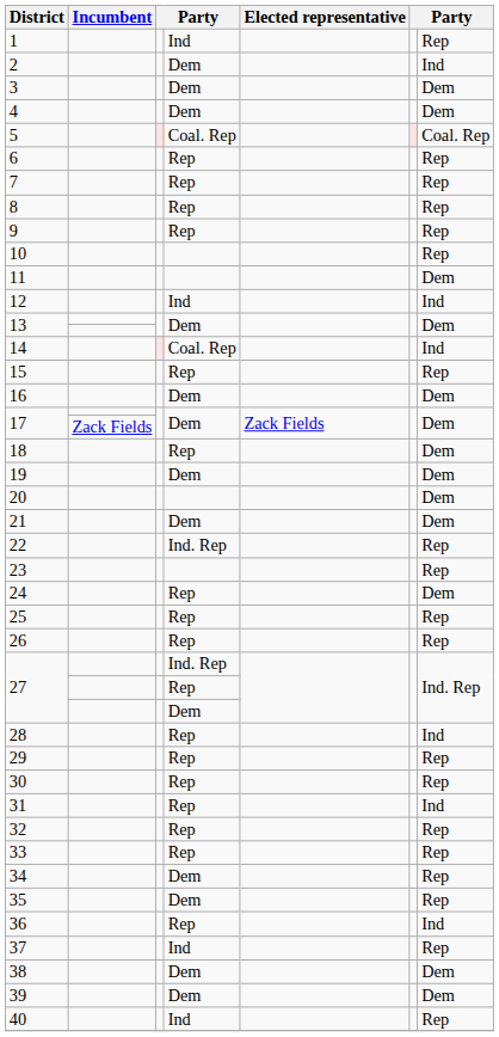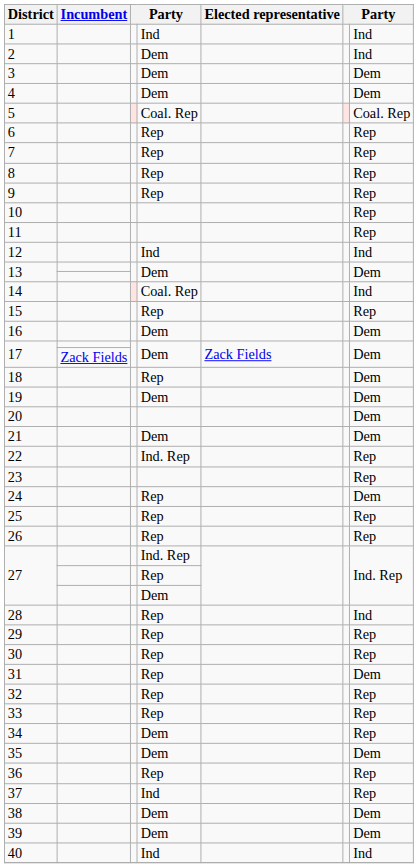1 | column 7: Rep -> Ind
11 | column 7: Dem -> Rep
31 | column 7: Ind -> Dem
35 | column 7: Rep -> Dem
36 | column 7: Ind -> Rep
40 | column 7: Rep -> Ind
